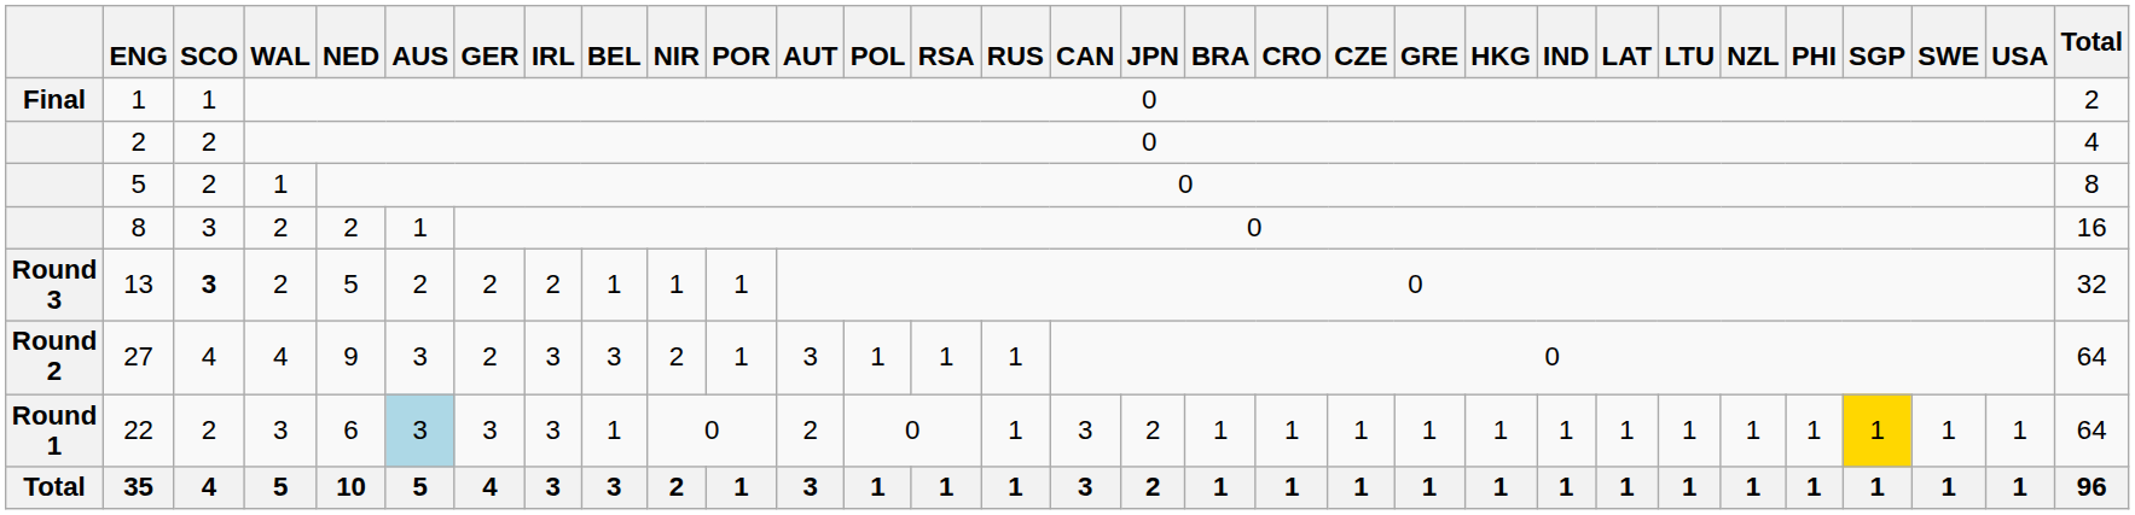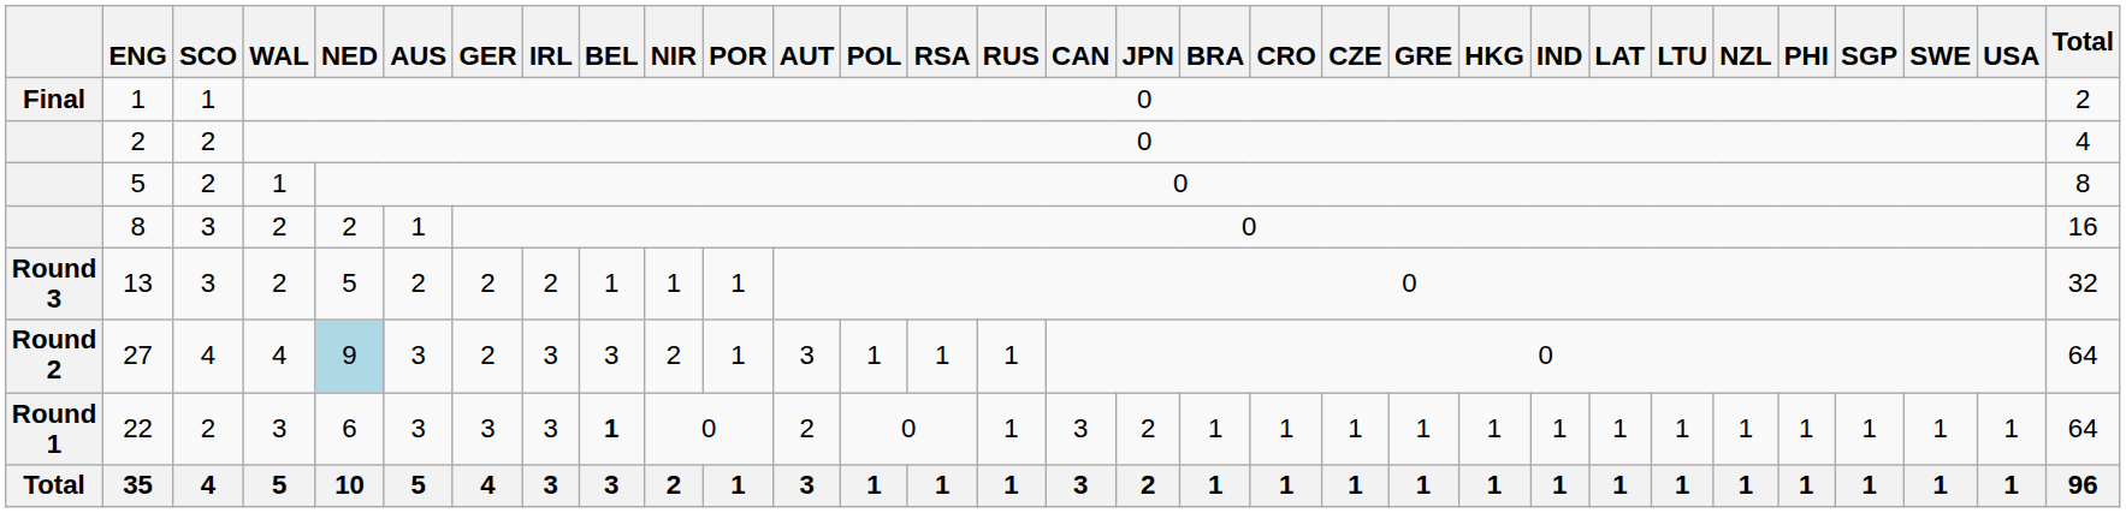13 | SCO: bold -> normal
27 | NED: no background -> lightblue background
22 | AUS: lightblue background -> no background
22 | BEL: normal -> bold
22 | SGP: gold background -> no background
